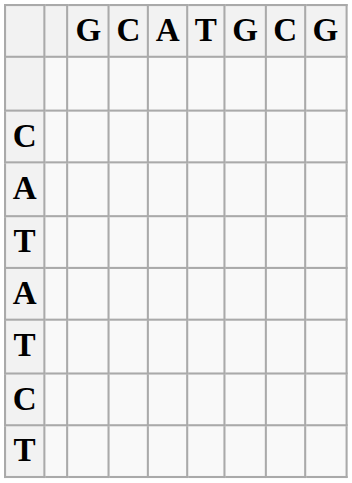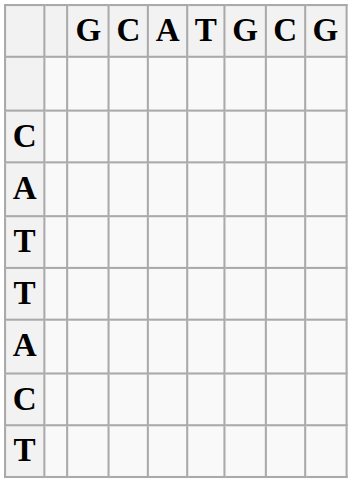row 6 | column 1: A -> T
row 7 | column 1: T -> A
